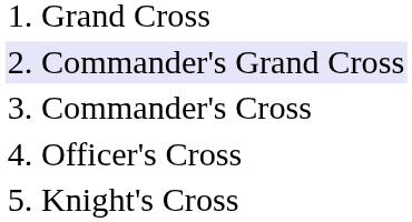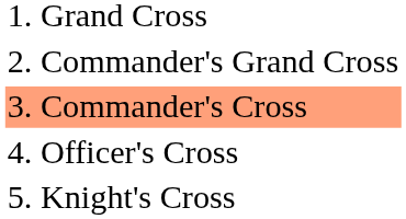2. Commander's Grand Cross | column 1: lavender background -> no background
3. Commander's Cross | column 1: no background -> lightsalmon background
